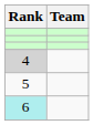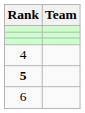row 5 | Rank: lightgrey background -> no background
row 6 | Rank: normal -> bold
row 7 | Rank: paleturquoise background -> no background
